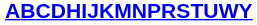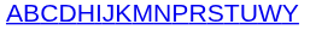row 1 | column 1: bold -> normal
